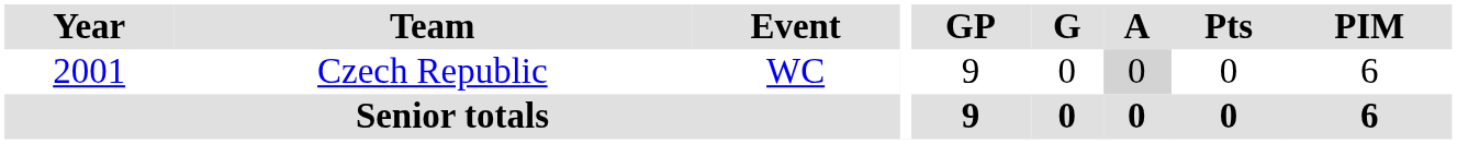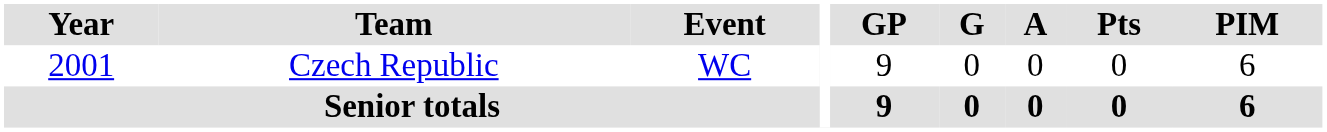Czech Republic | A: lightgrey background -> no background
